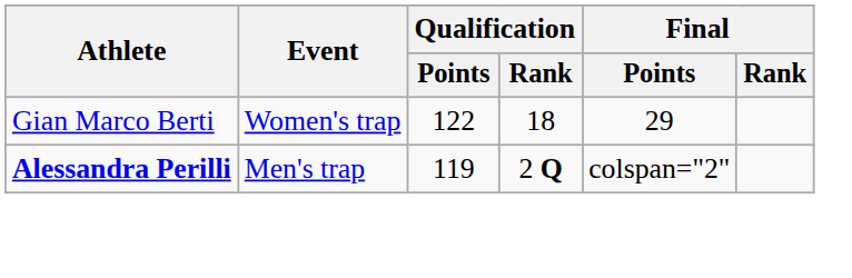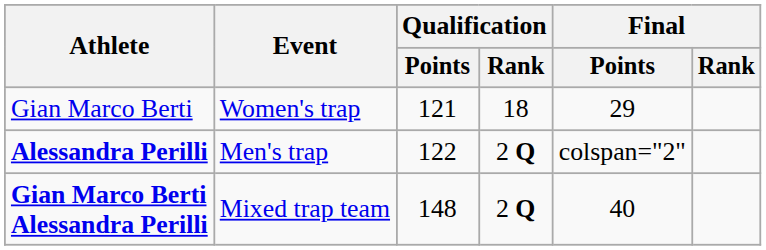Gian Marco Berti | Qualification / Points: 122 -> 121
Alessandra Perilli | Qualification / Points: 119 -> 122
+ row: Gian Marco Berti Alessandra Perilli | Mixed trap team | 148 | 2 Q | 40
